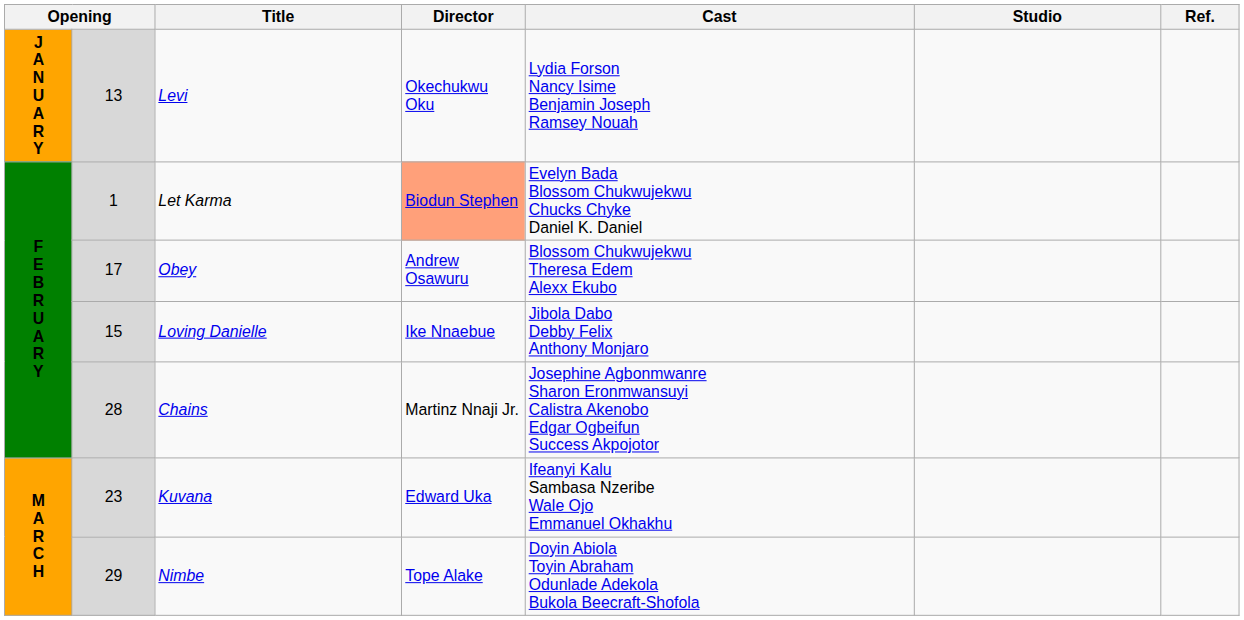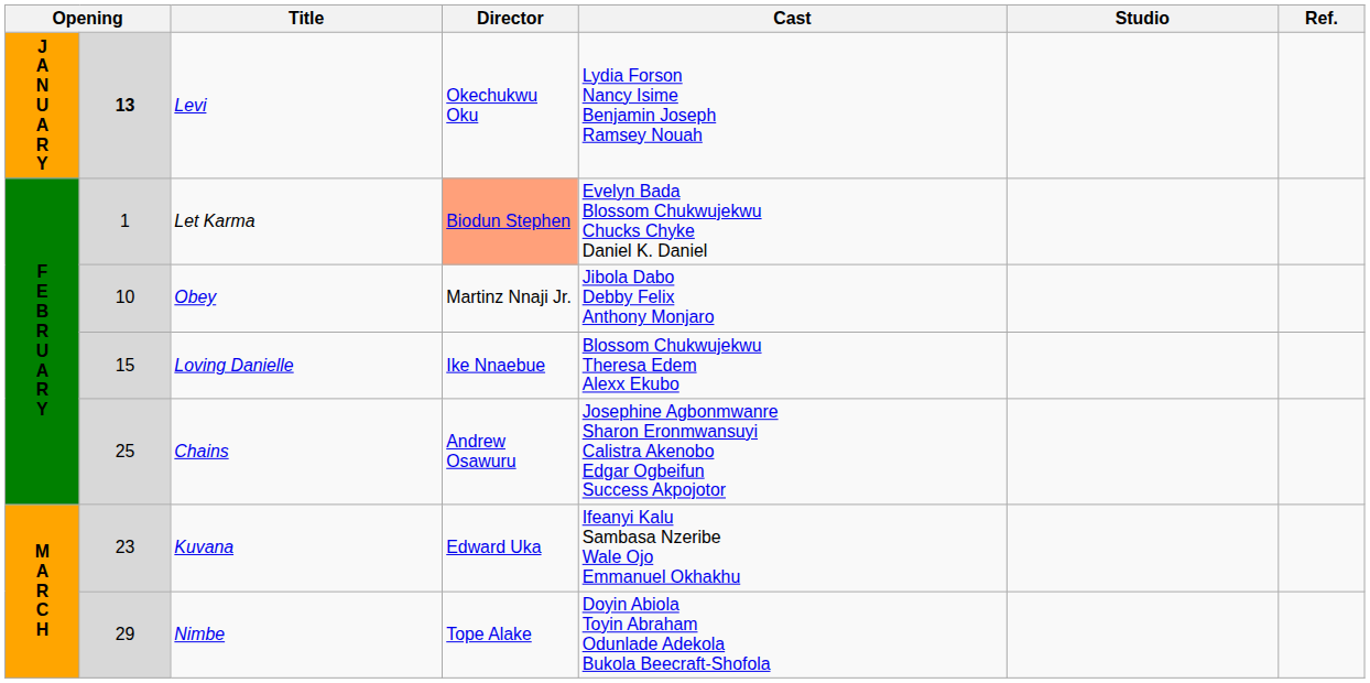Levi | column 2: normal -> bold
Obey | column 2: 17 -> 10
Obey | Director: Andrew Osawuru -> Martinz Nnaji Jr.
Obey | Cast: Blossom Chukwujekwu Theresa Edem Alexx Ekubo -> Jibola Dabo Debby Felix Anthony Monjaro
Loving Danielle | Cast: Jibola Dabo Debby Felix Anthony Monjaro -> Blossom Chukwujekwu Theresa Edem Alexx Ekubo
Chains | column 2: 28 -> 25
Chains | Director: Martinz Nnaji Jr. -> Andrew Osawuru
